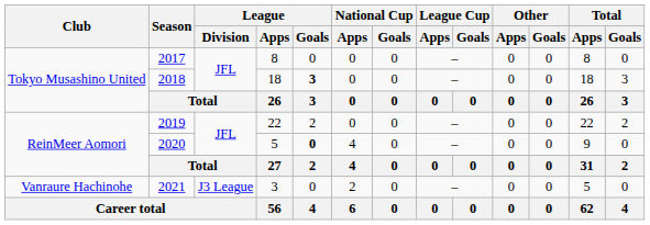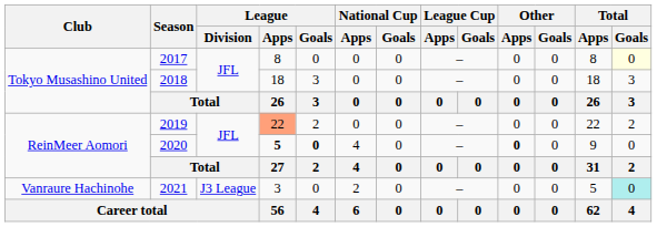2017 | Total / Goals: no background -> lightyellow background
2018 | League / Goals: bold -> normal
2019 | League / Apps: no background -> lightsalmon background
2020 | League / Apps: normal -> bold
2020 | Other / Apps: normal -> bold
2021 | Total / Goals: no background -> paleturquoise background
